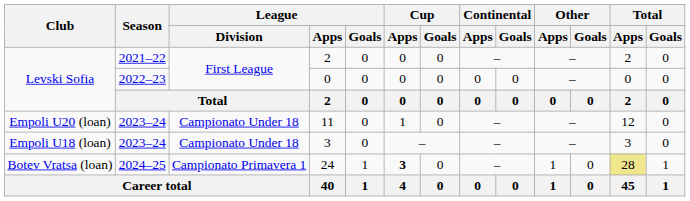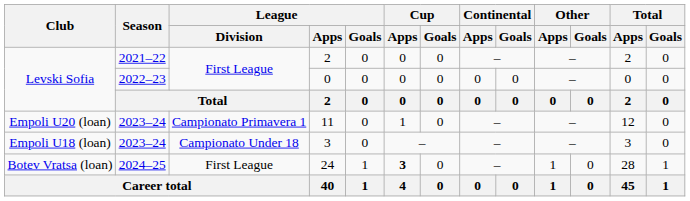11 | League / Division: Campionato Under 18 -> Campionato Primavera 1
24 | League / Division: Campionato Primavera 1 -> First League
24 | Total / Apps: khaki background -> no background
